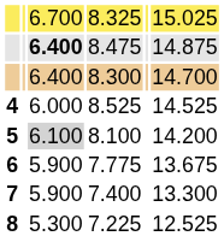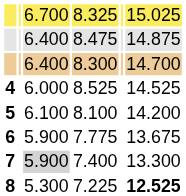8.475 | column 2: bold -> normal
8.100 | column 2: lightgrey background -> no background
7.400 | column 2: no background -> lightgrey background
7.225 | column 4: normal -> bold
